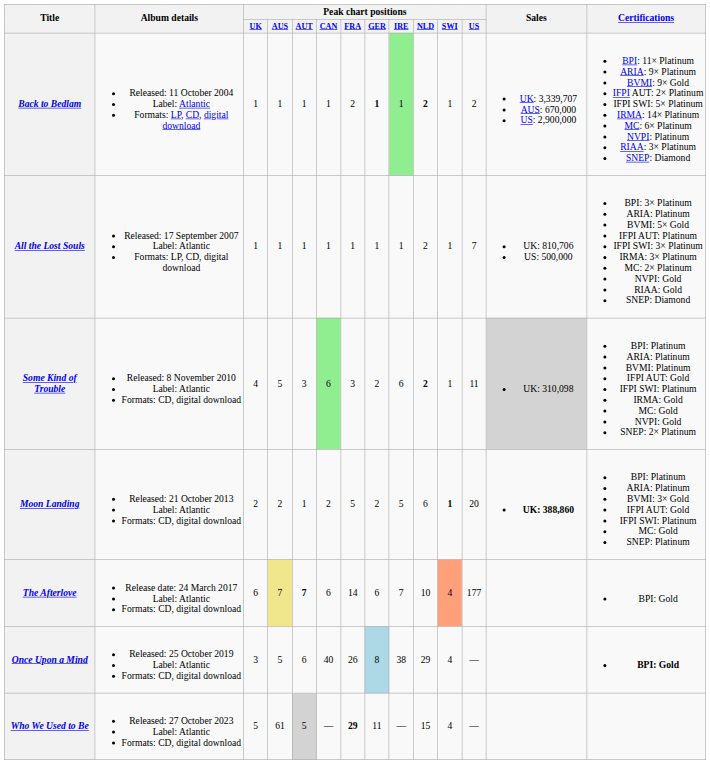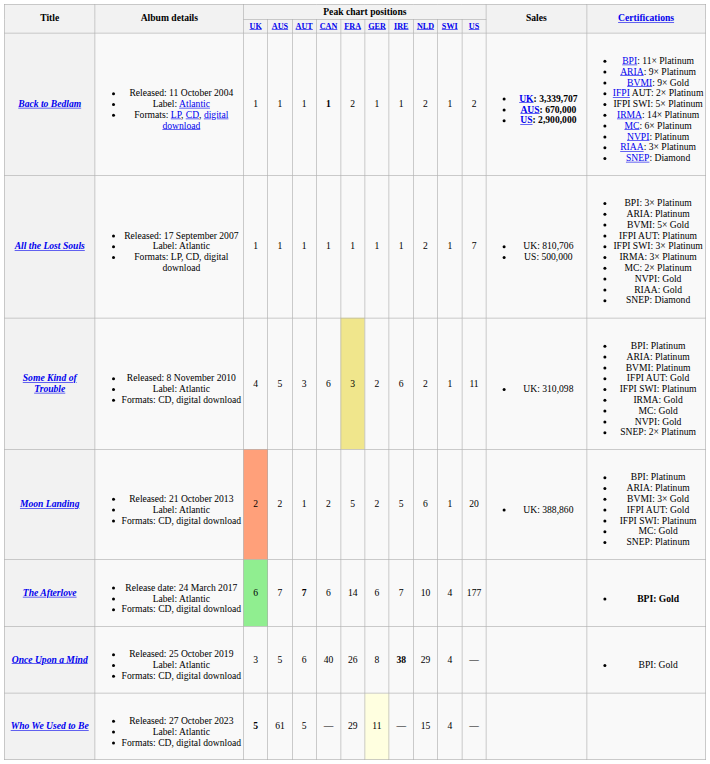Back to Bedlam | Peak chart positions / CAN: normal -> bold
Back to Bedlam | Peak chart positions / GER: bold -> normal
Back to Bedlam | Peak chart positions / IRE: lightgreen background -> no background
Back to Bedlam | Peak chart positions / NLD: bold -> normal
Back to Bedlam | Sales: normal -> bold
Some Kind of Trouble | Peak chart positions / CAN: lightgreen background -> no background
Some Kind of Trouble | Peak chart positions / FRA: no background -> khaki background
Some Kind of Trouble | Peak chart positions / NLD: bold -> normal
Some Kind of Trouble | Sales: lightgrey background -> no background
Moon Landing | Peak chart positions / UK: no background -> lightsalmon background
Moon Landing | Peak chart positions / SWI: bold -> normal
Moon Landing | Sales: bold -> normal
The Afterlove | Peak chart positions / UK: no background -> lightgreen background
The Afterlove | Peak chart positions / AUS: khaki background -> no background
The Afterlove | Peak chart positions / SWI: lightsalmon background -> no background
The Afterlove | Certifications: normal -> bold
Once Upon a Mind | Peak chart positions / GER: lightblue background -> no background
Once Upon a Mind | Peak chart positions / IRE: normal -> bold
Once Upon a Mind | Certifications: bold -> normal
Who We Used to Be | Peak chart positions / UK: normal -> bold
Who We Used to Be | Peak chart positions / AUT: lightgrey background -> no background
Who We Used to Be | Peak chart positions / FRA: bold -> normal
Who We Used to Be | Peak chart positions / GER: no background -> lightyellow background
